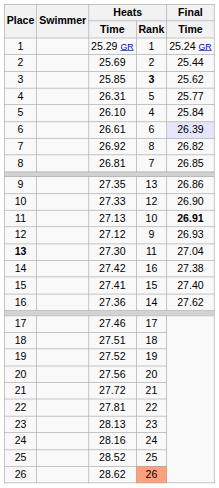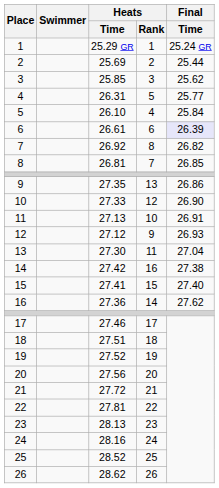row 5 | Heats / Rank: bold -> normal
row 14 | Final / Time: bold -> normal
row 16 | Place: bold -> normal
row 30 | Heats / Rank: lightsalmon background -> no background
